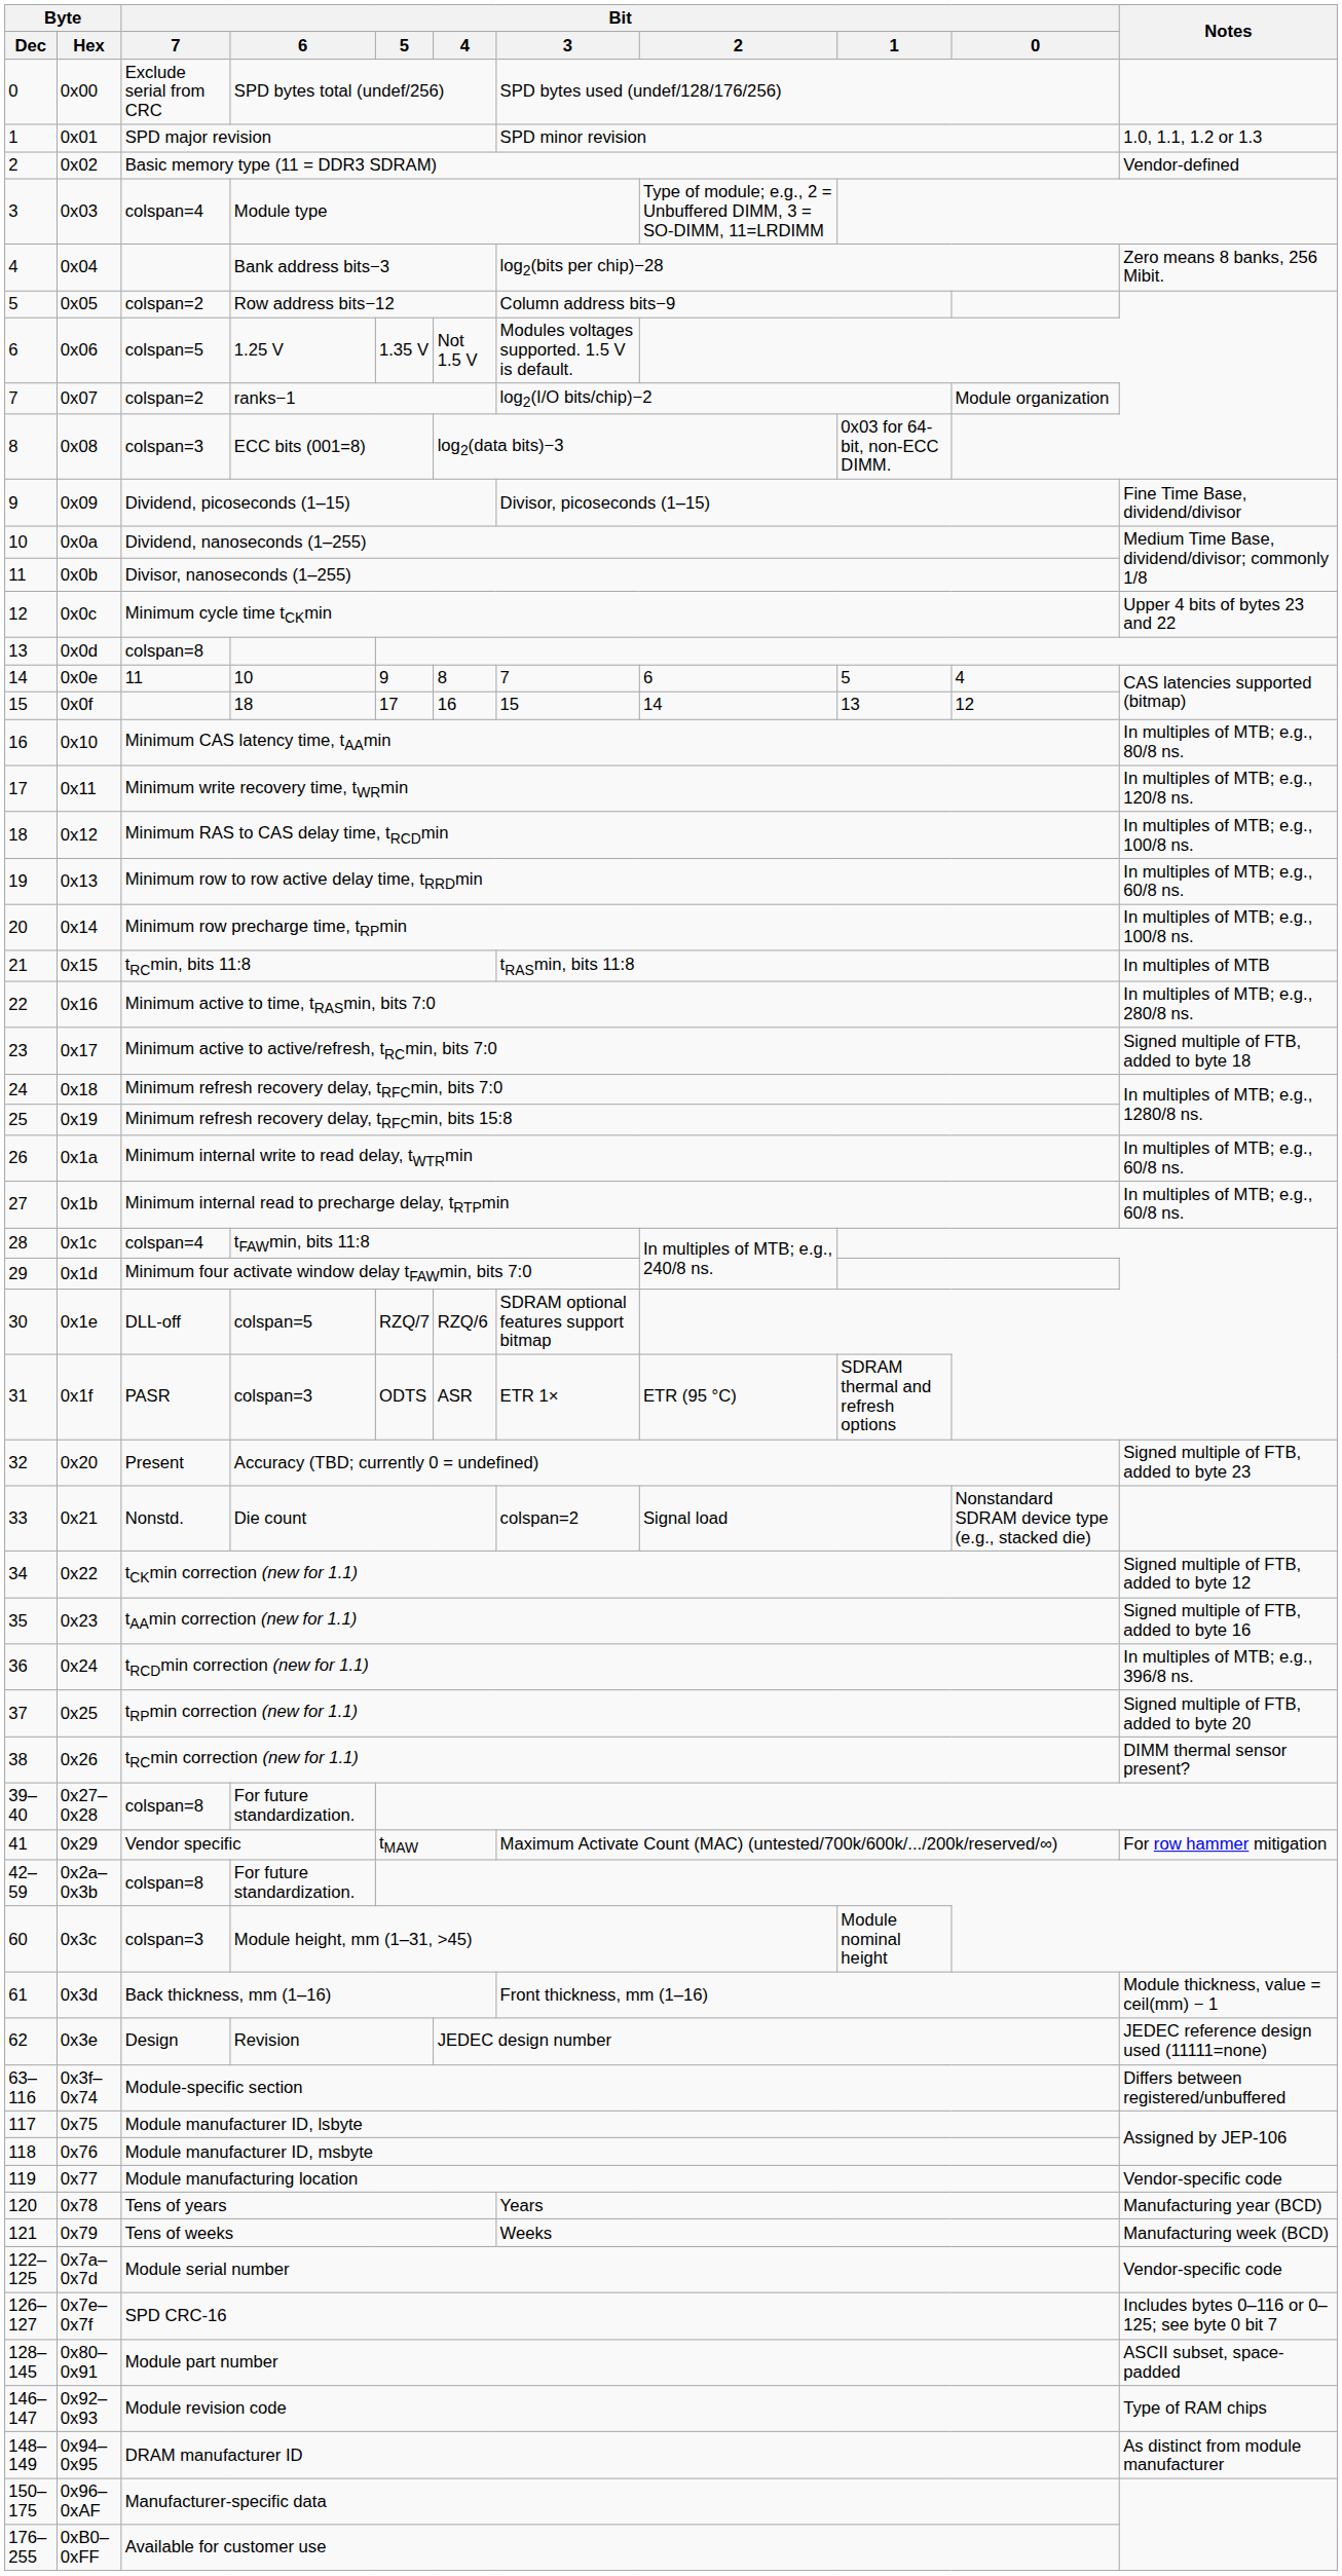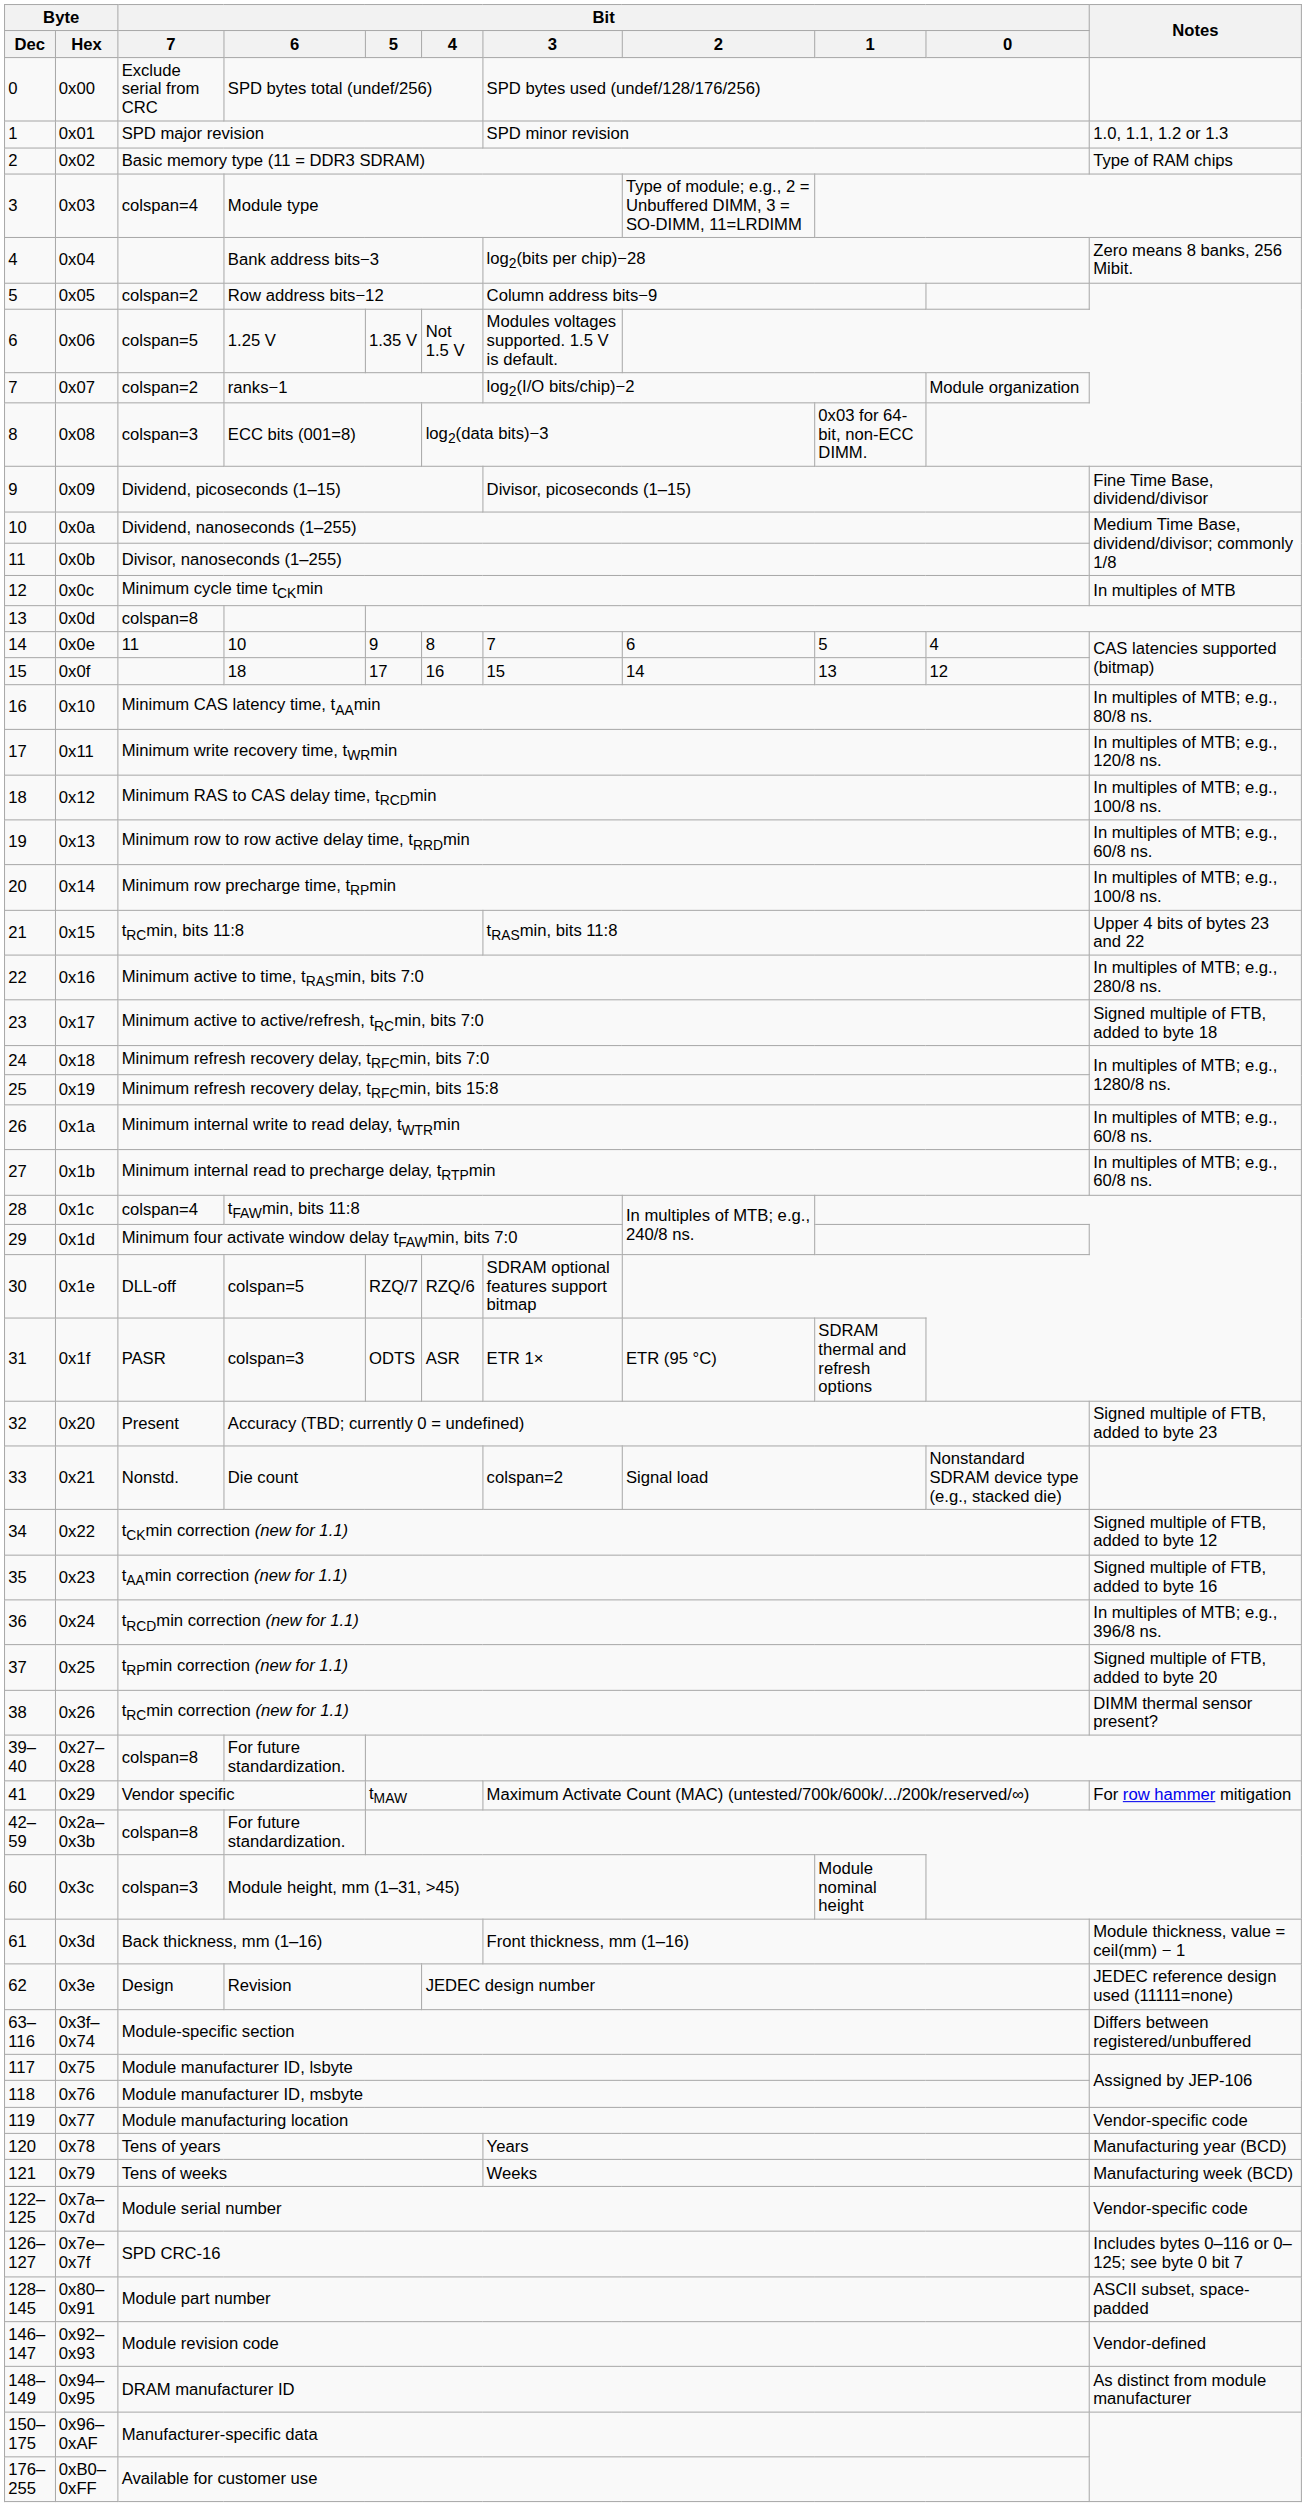Basic memory type (11 = DDR3 SDRAM) | Notes: Vendor-defined -> Type of RAM chips
Minimum cycle time tCKmin | Notes: Upper 4 bits of bytes 23 and 22 -> In multiples of MTB
tRCmin, bits 11:8 | Notes: In multiples of MTB -> Upper 4 bits of bytes 23 and 22
Module revision code | Notes: Type of RAM chips -> Vendor-defined
